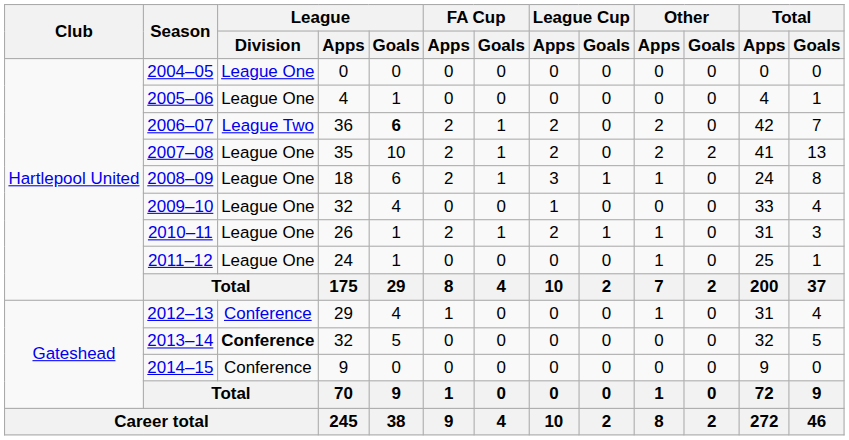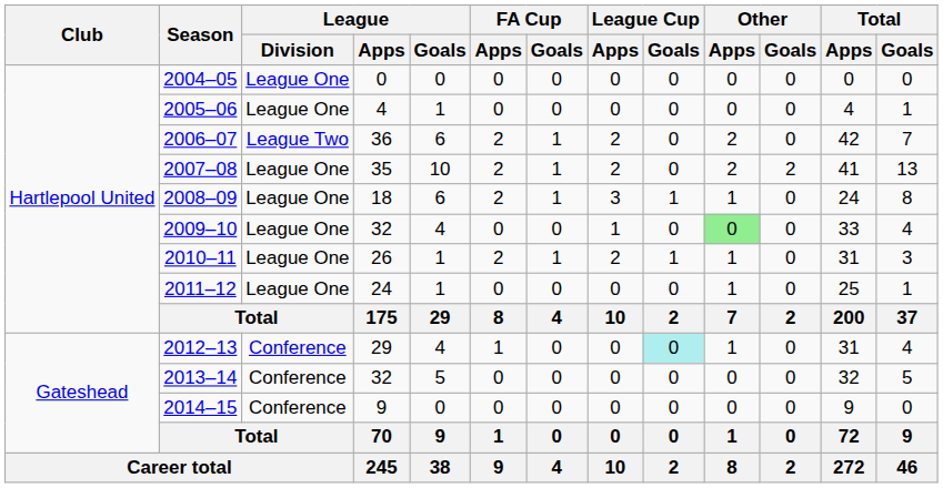2006–07 | League / Goals: bold -> normal
2009–10 | Other / Apps: no background -> lightgreen background
2012–13 | League Cup / Goals: no background -> paleturquoise background
2013–14 | League / Division: bold -> normal
